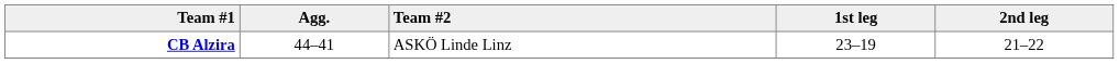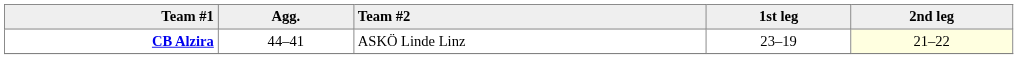CB Alzira | 2nd leg: no background -> lightyellow background
